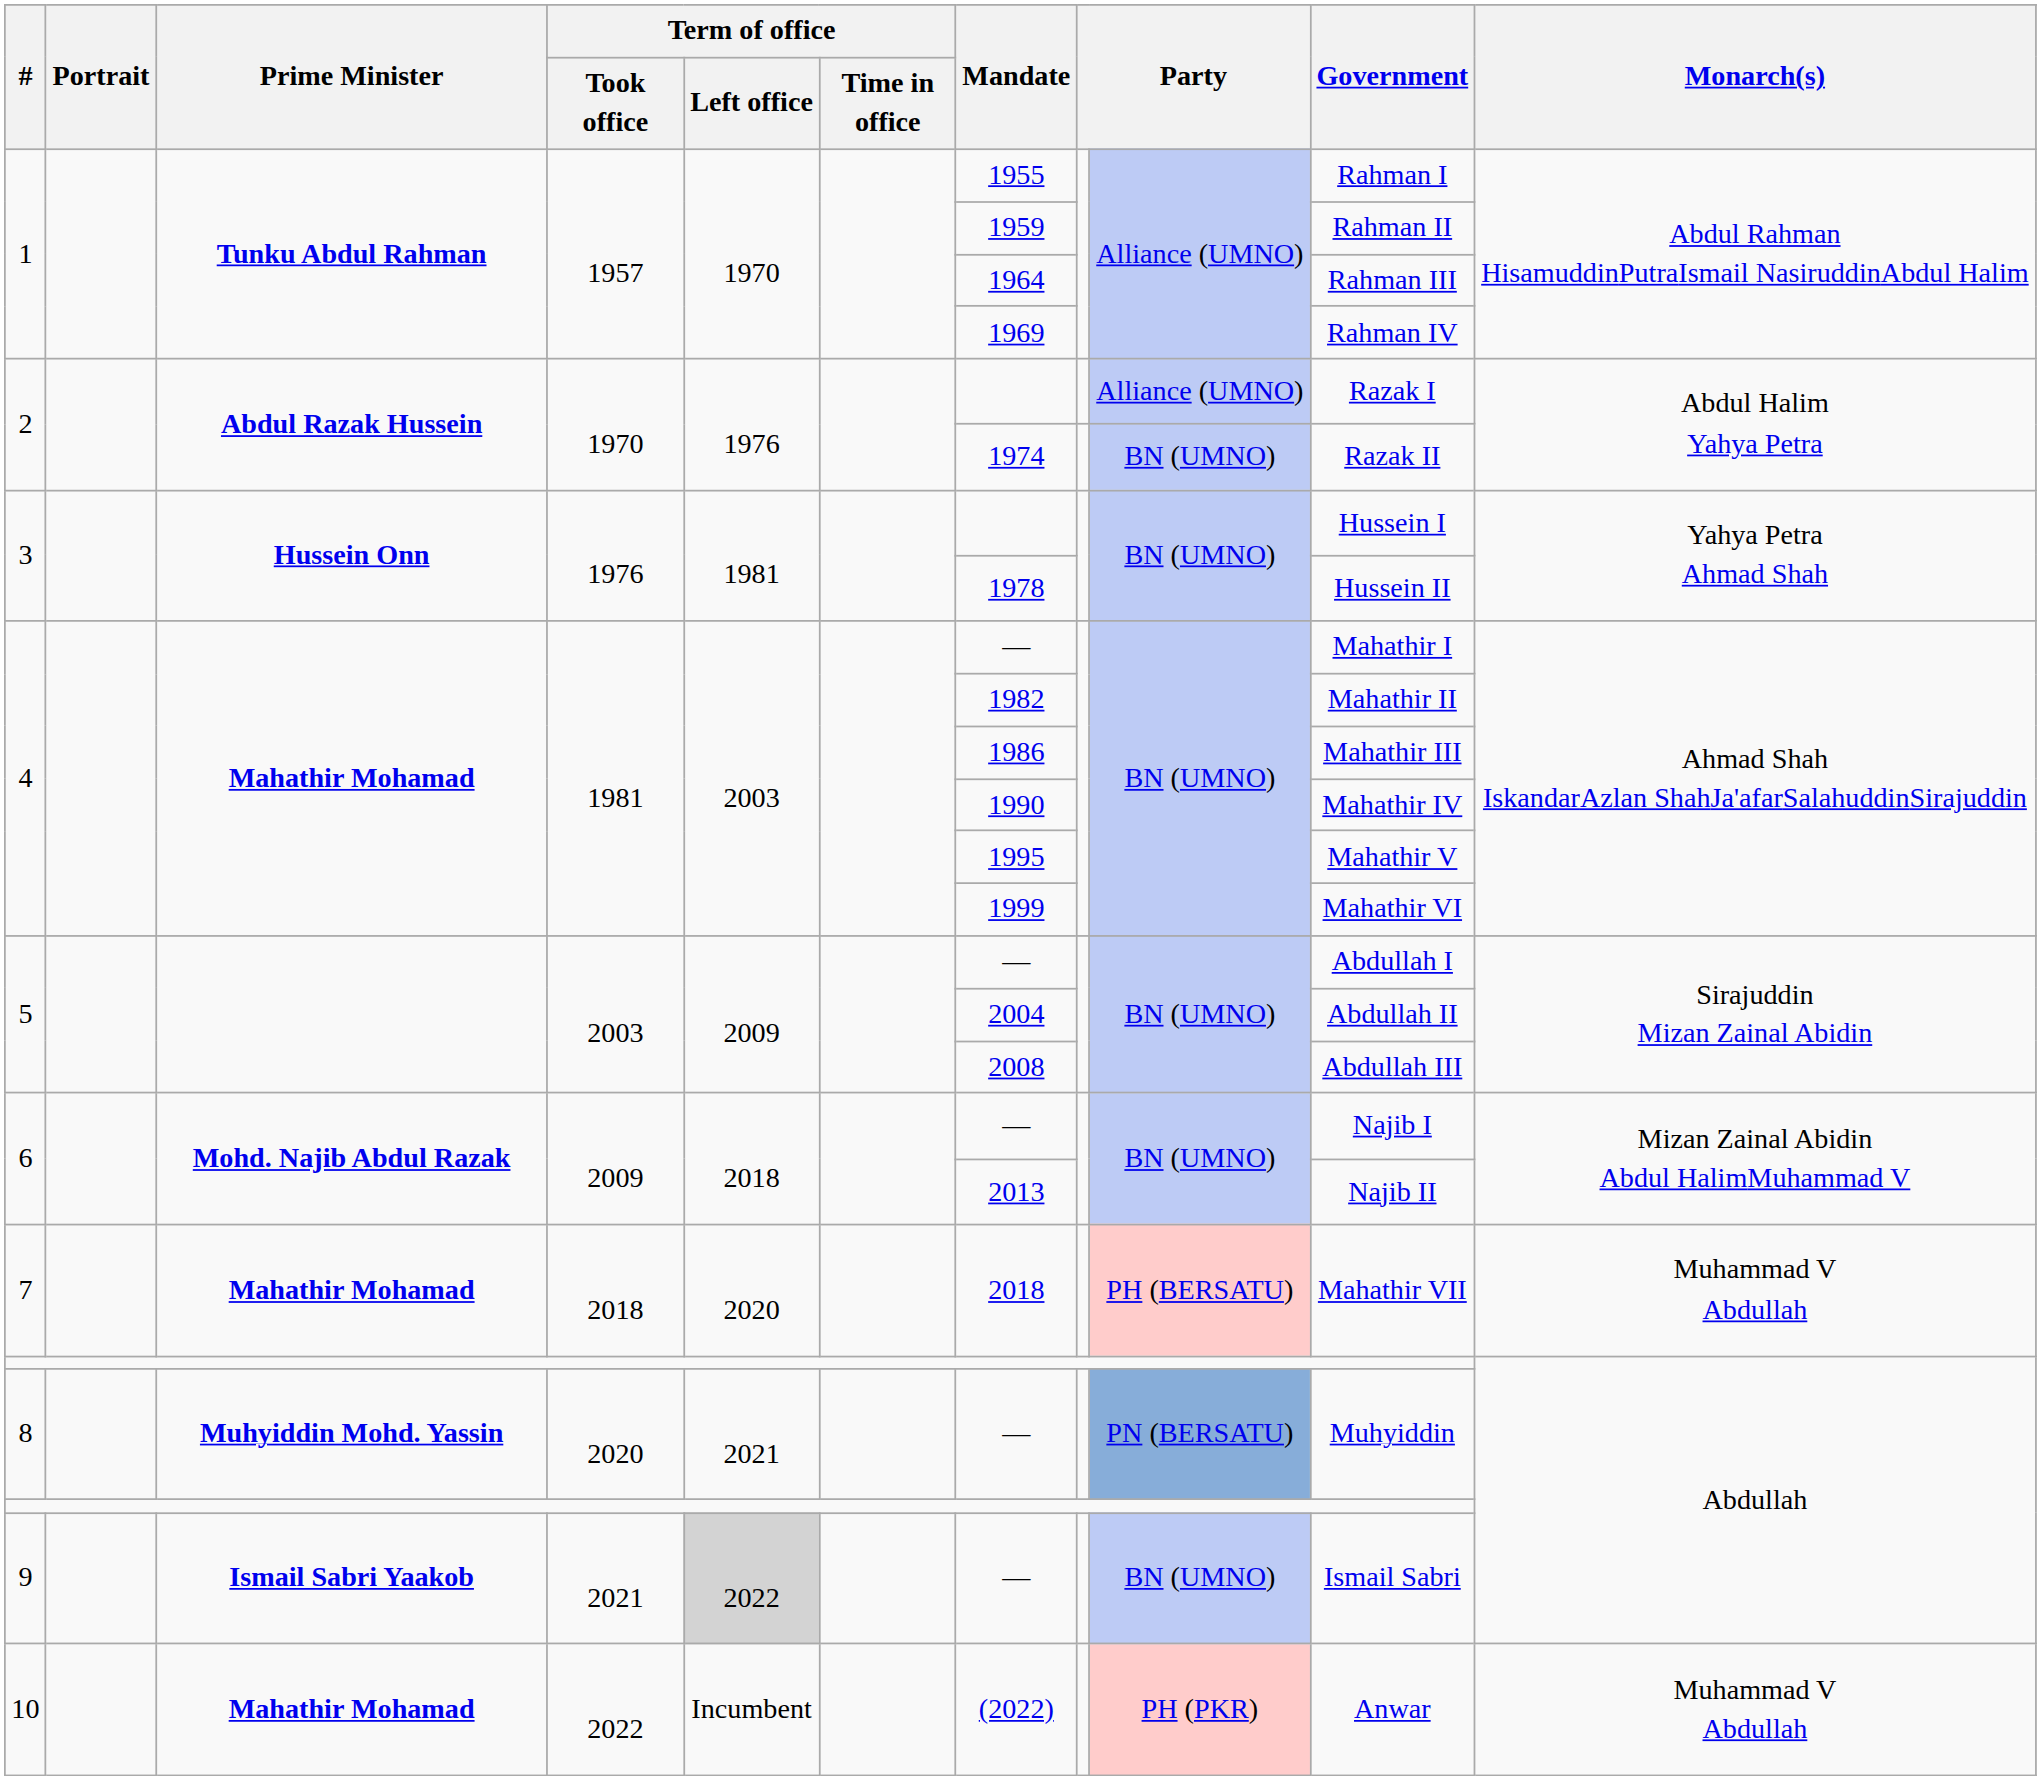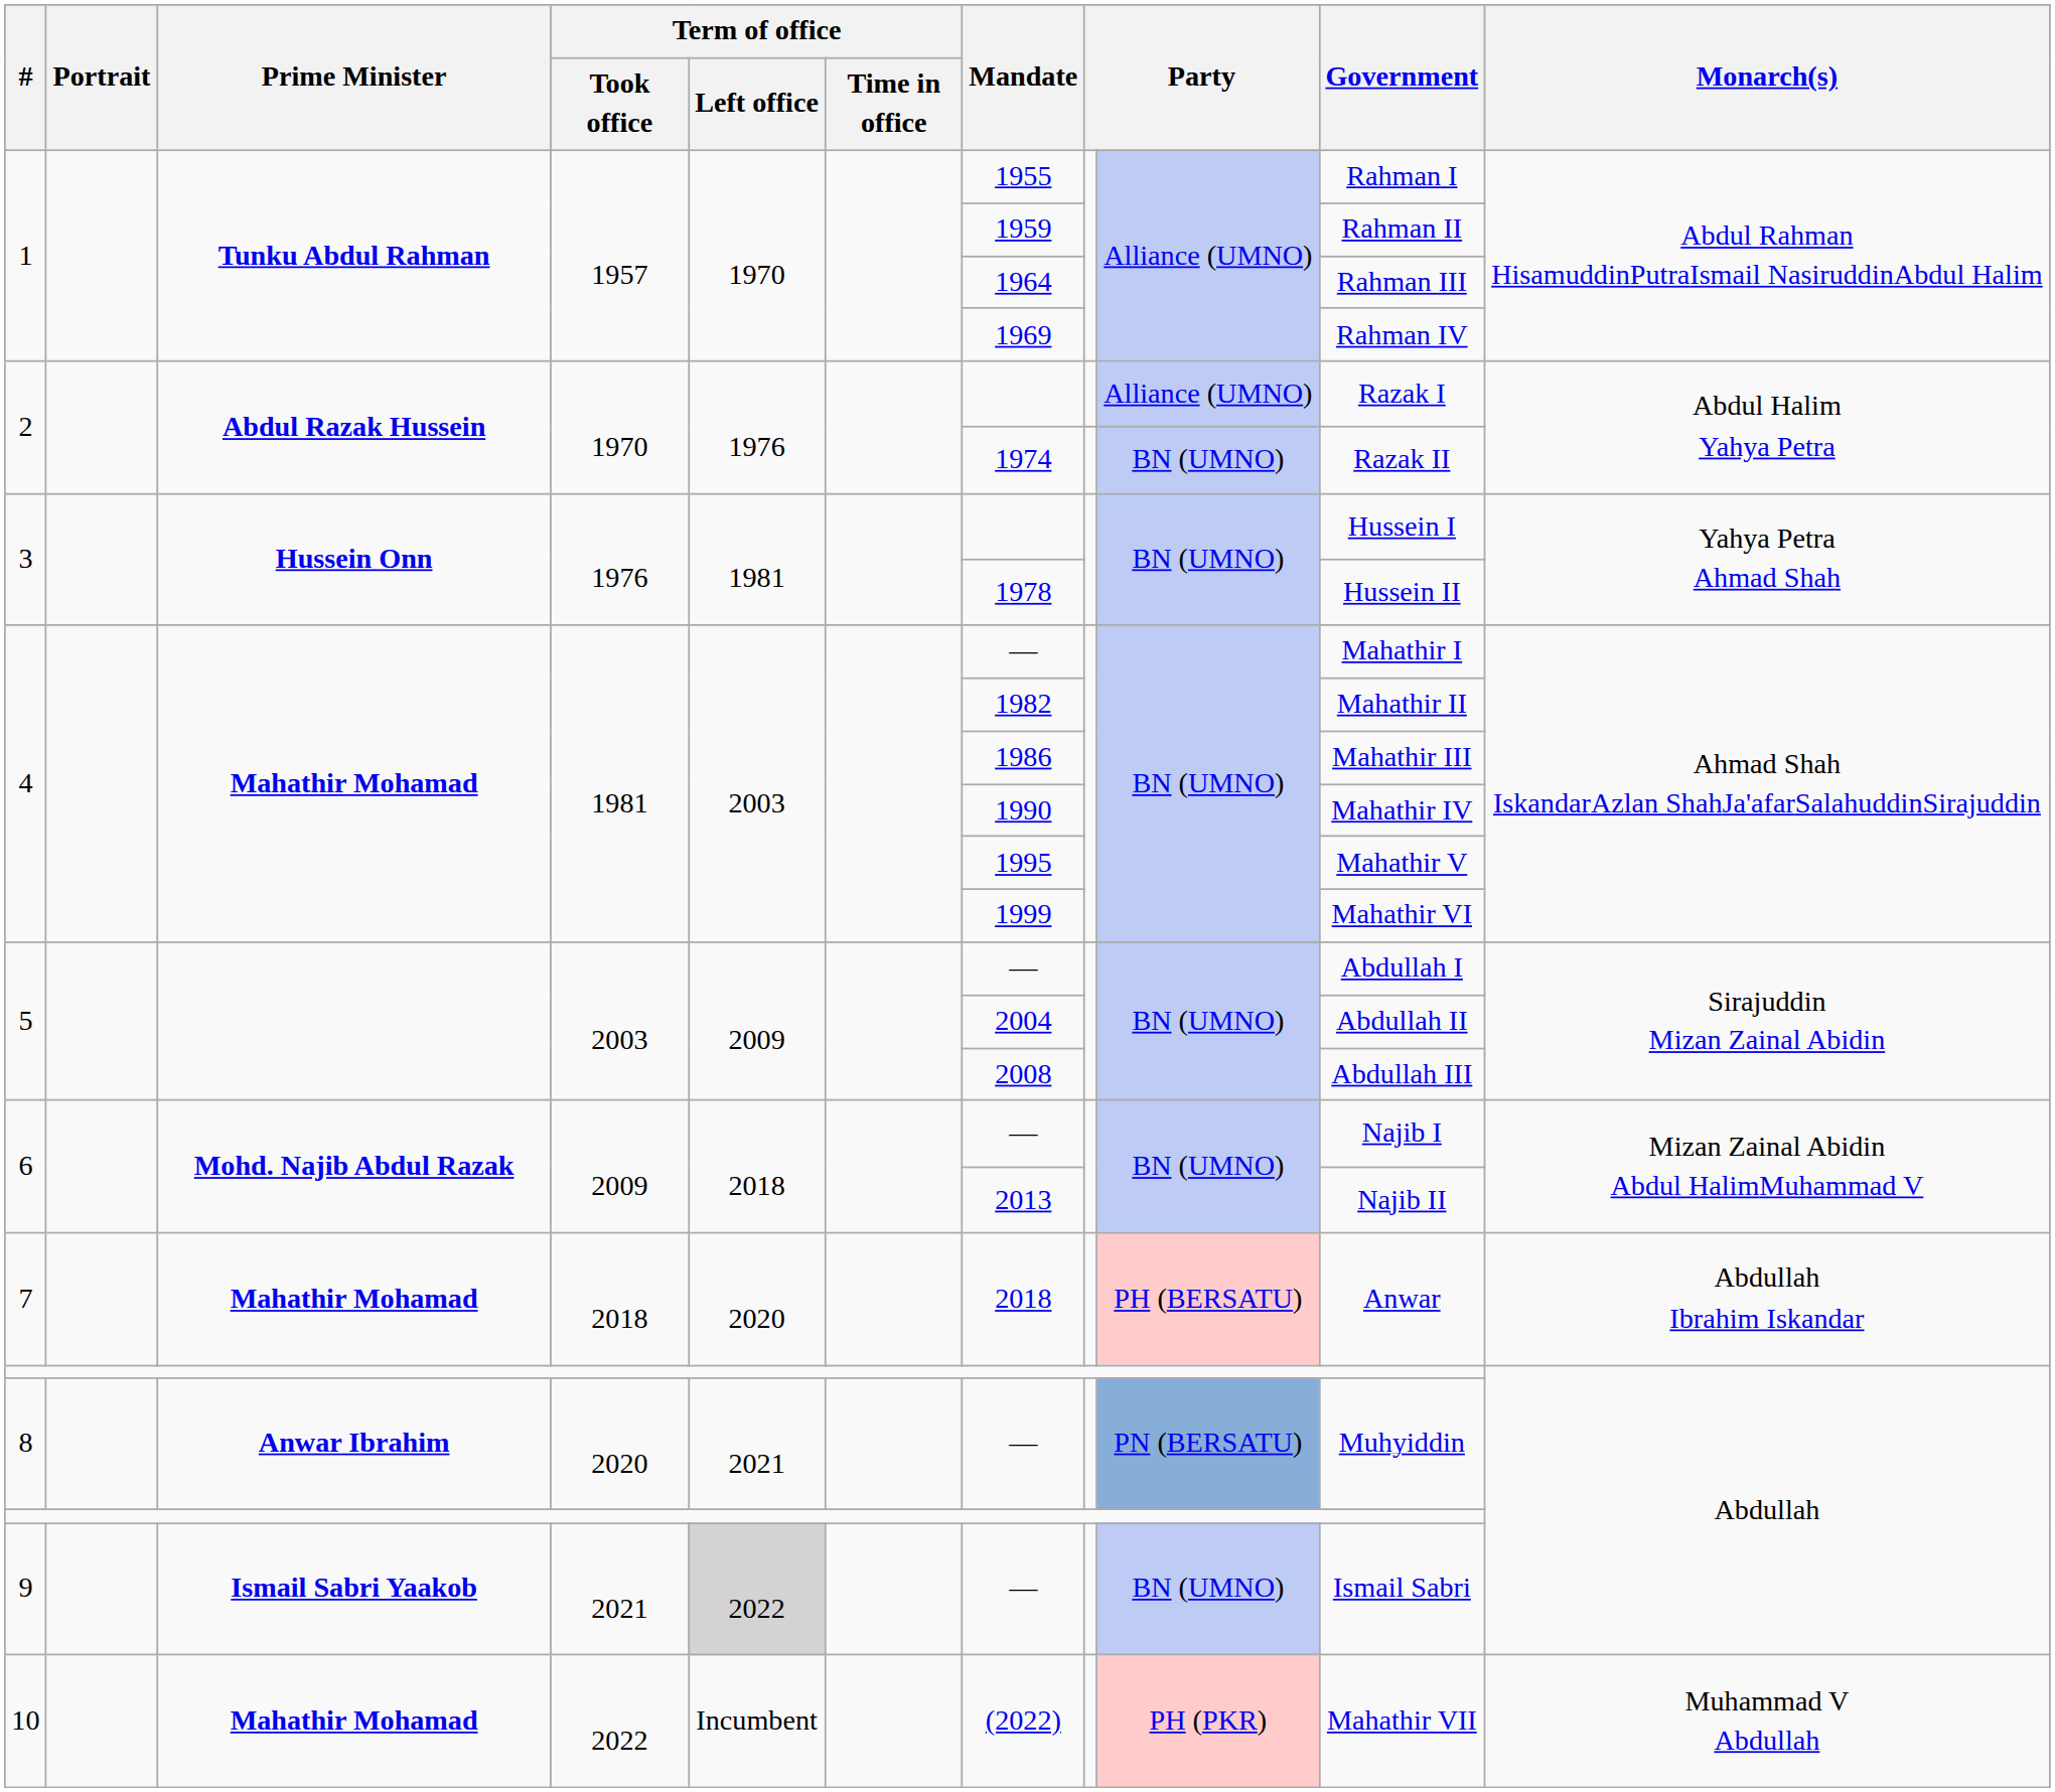7 | Government: Mahathir VII -> Anwar
7 | Monarch(s): Muhammad V Abdullah -> Abdullah Ibrahim Iskandar
8 | Prime Minister: Muhyiddin Mohd. Yassin -> Anwar Ibrahim
10 | Government: Anwar -> Mahathir VII
